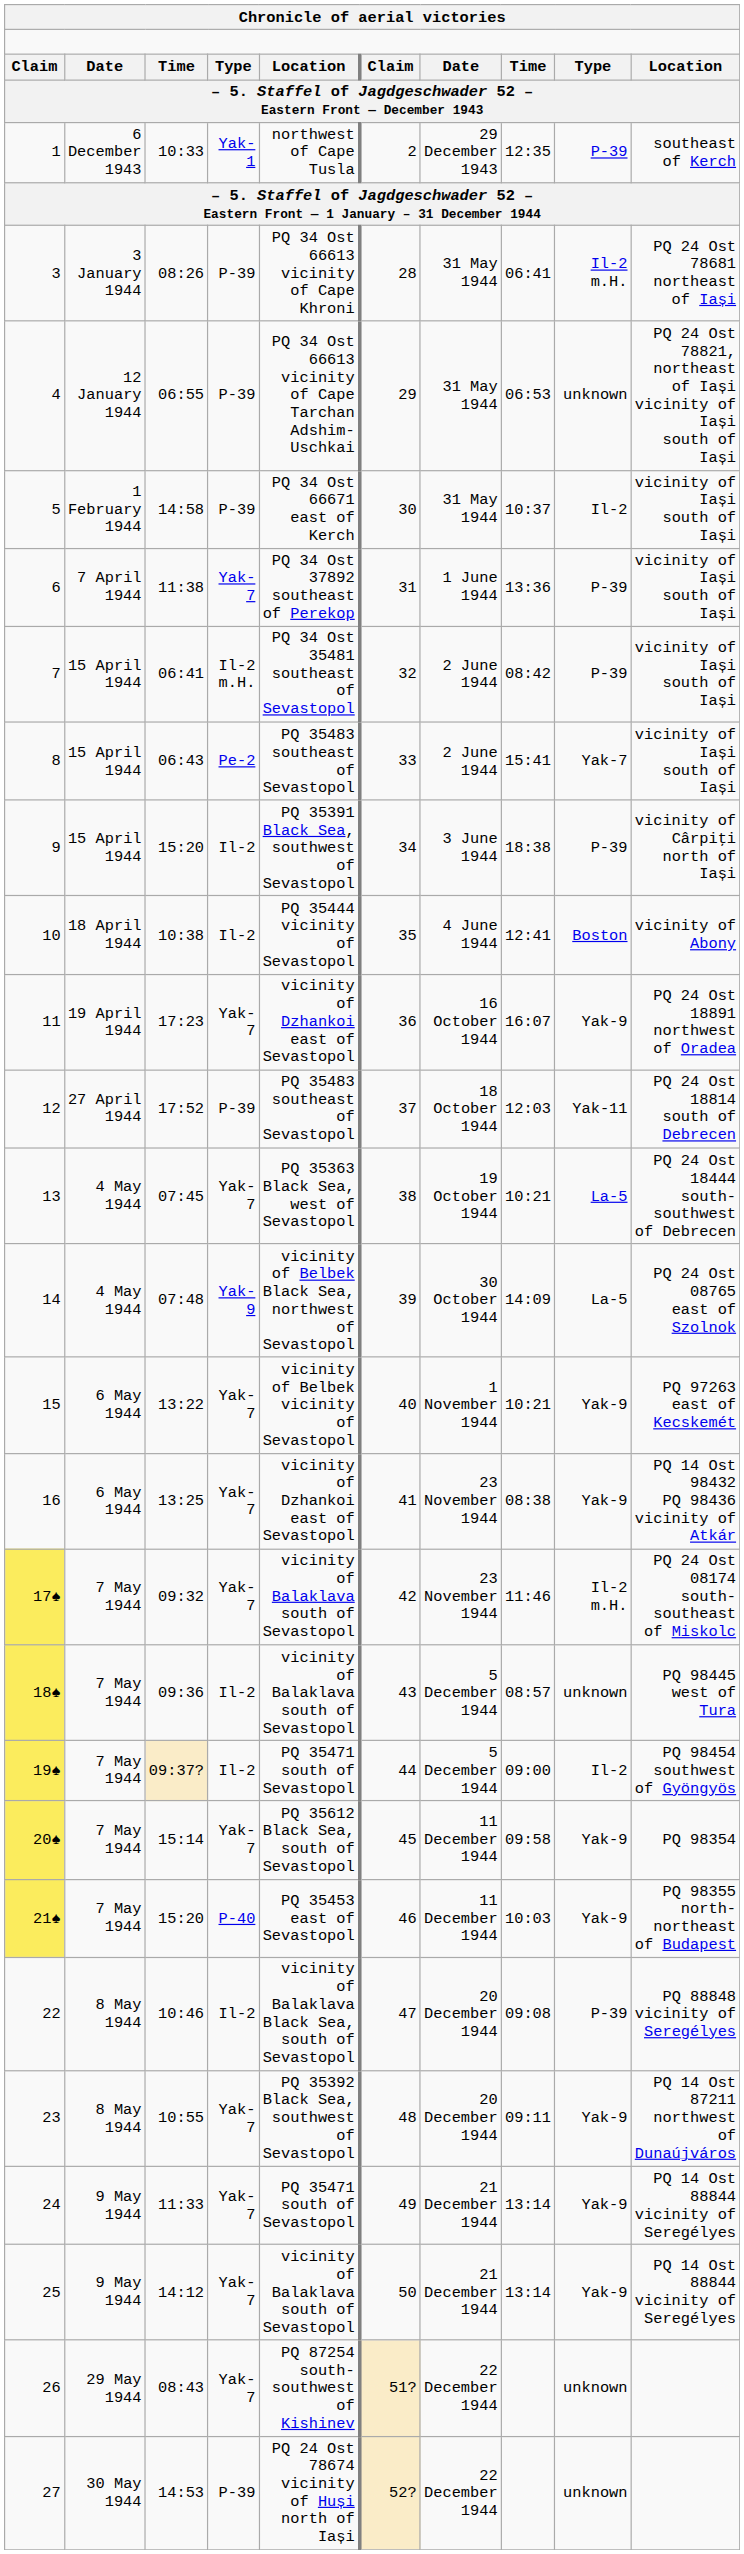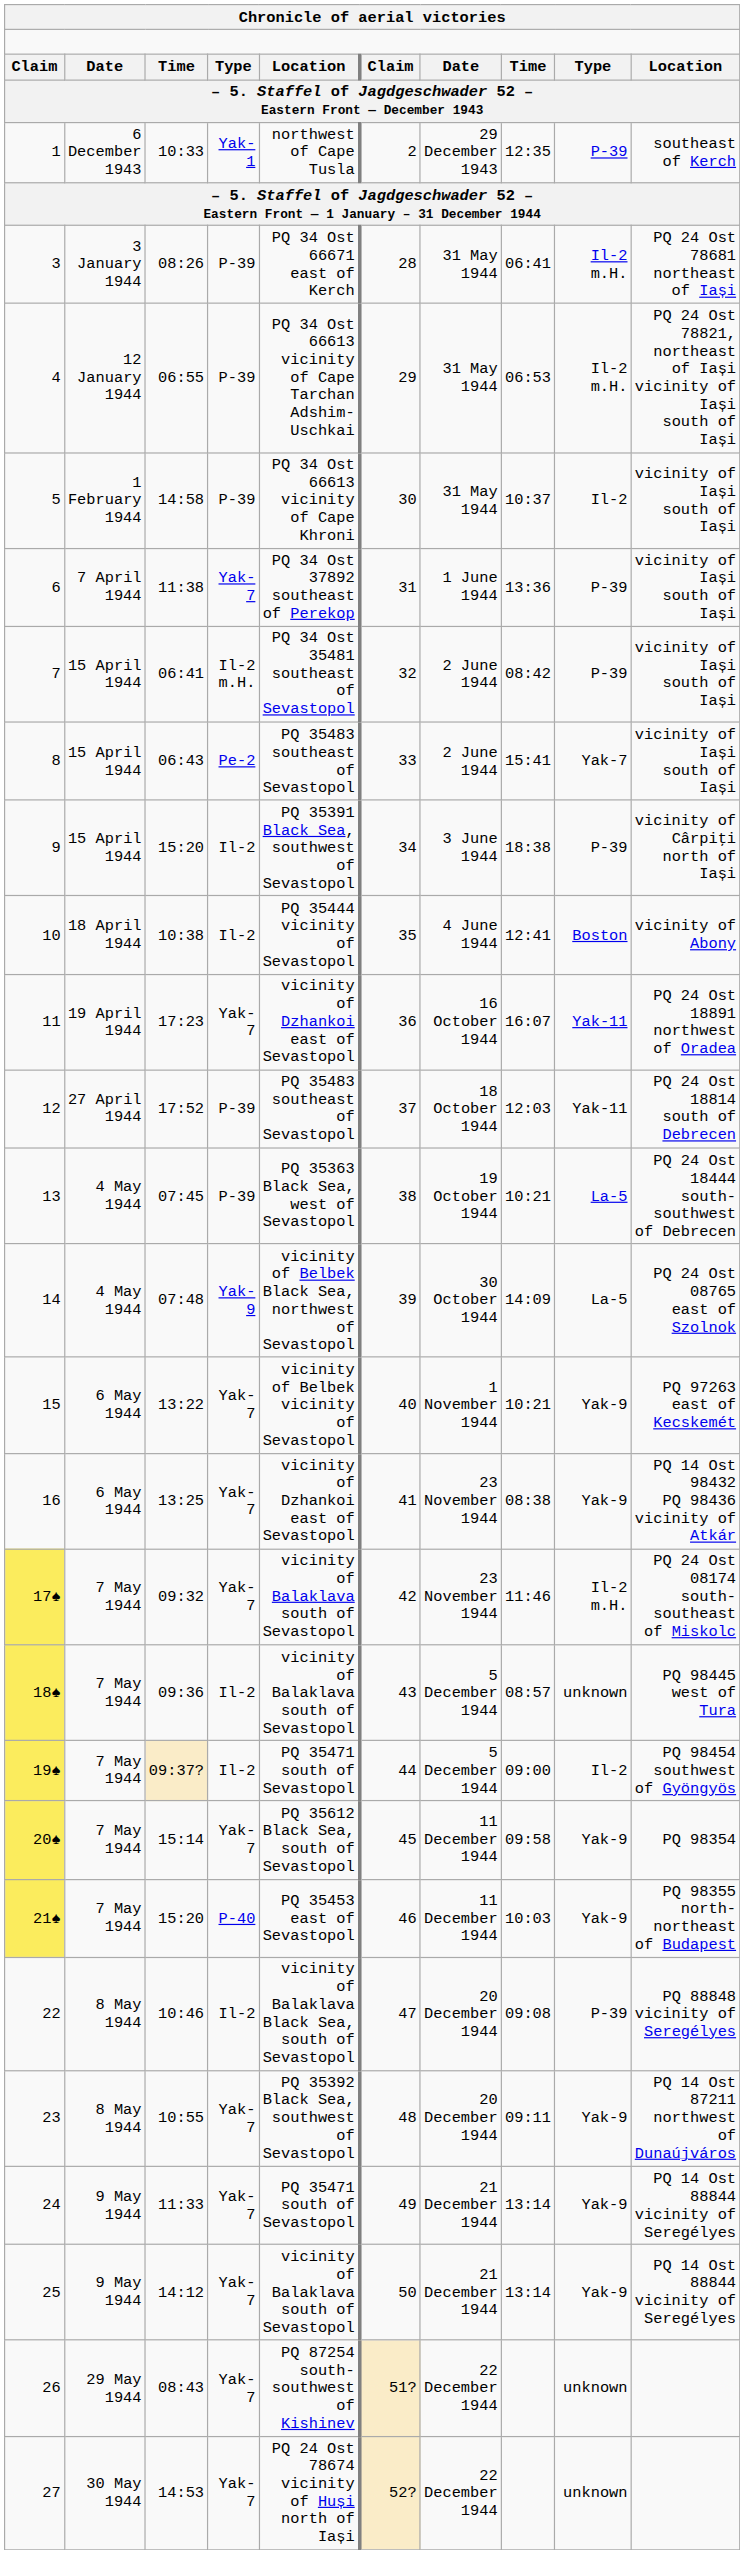3 | column 5: PQ 34 Ost 66613 vicinity of Cape Khroni -> PQ 34 Ost 66671 east of Kerch
4 | column 9: unknown -> Il-2 m.H.
5 | column 5: PQ 34 Ost 66671 east of Kerch -> PQ 34 Ost 66613 vicinity of Cape Khroni
11 | column 9: Yak-9 -> Yak-11
13 | column 4: Yak-7 -> P-39
27 | column 4: P-39 -> Yak-7
